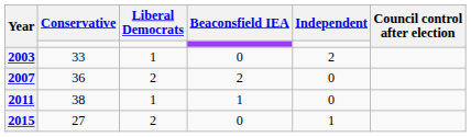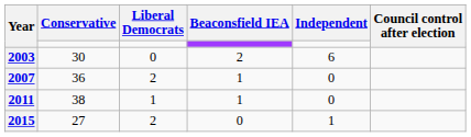2003 | Conservative: 33 -> 30
2003 | Liberal Democrats: 1 -> 0
2003 | Beaconsfield IEA: 0 -> 2
2003 | Independent: 2 -> 6
2007 | Beaconsfield IEA: 2 -> 1
